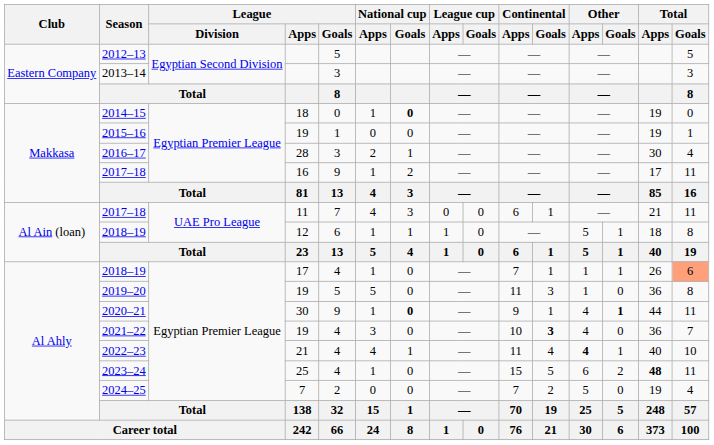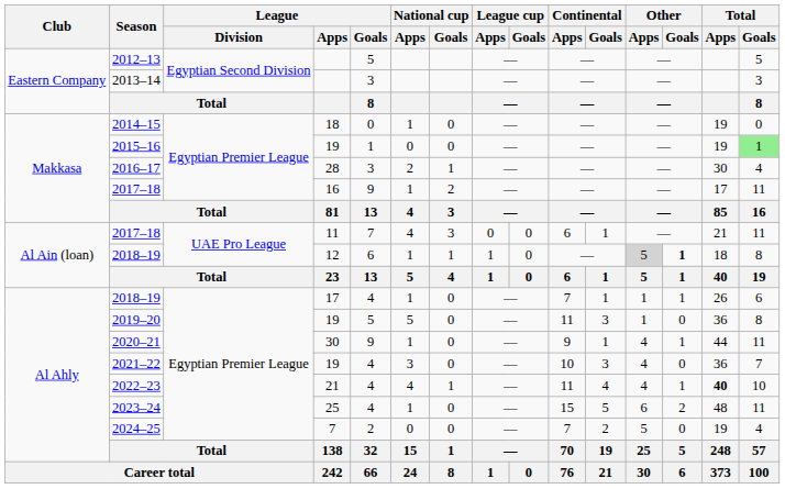2014–15 | National cup / Goals: bold -> normal
2015–16 | Total / Goals: no background -> lightgreen background
2018–19 / 12 | Other / Apps: no background -> lightgrey background
2018–19 / 12 | Other / Goals: normal -> bold
2018–19 / 17 | Total / Goals: lightsalmon background -> no background
2020–21 | National cup / Goals: bold -> normal
2020–21 | Other / Goals: bold -> normal
2021–22 | Continental / Goals: bold -> normal
2022–23 | Other / Apps: bold -> normal
2022–23 | Total / Apps: normal -> bold
2023–24 | Total / Apps: bold -> normal
